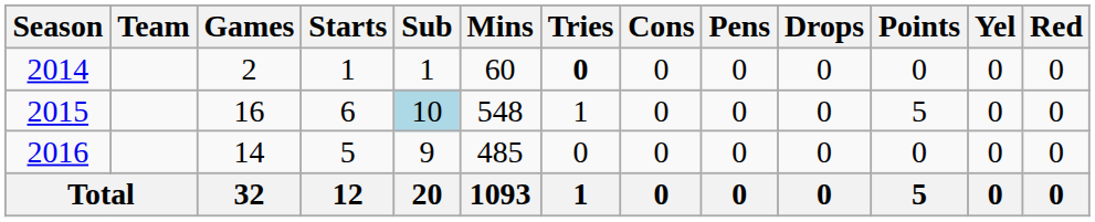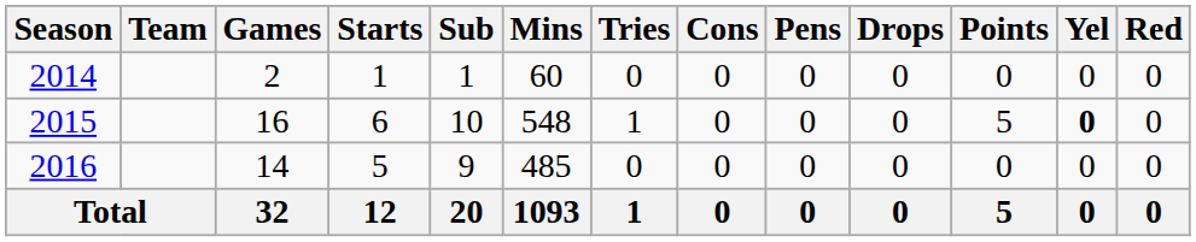2014 | Tries: bold -> normal
2015 | Sub: lightblue background -> no background
2015 | Yel: normal -> bold
